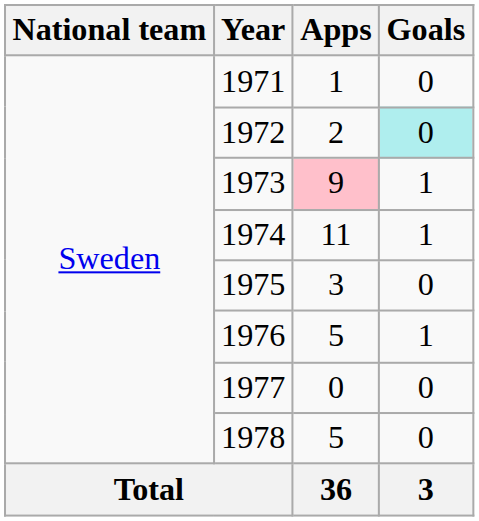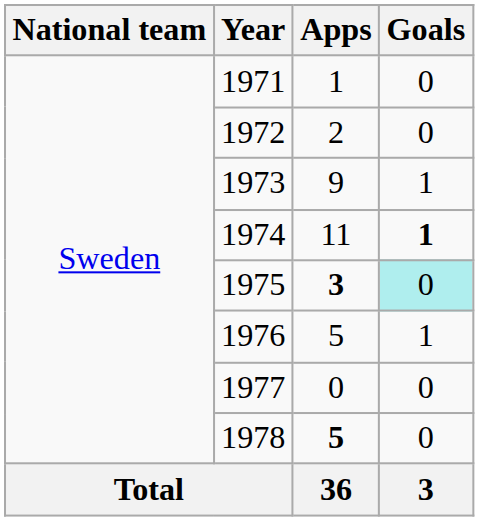1972 | Goals: paleturquoise background -> no background
1973 | Apps: pink background -> no background
1974 | Goals: normal -> bold
1975 | Apps: normal -> bold
1975 | Goals: no background -> paleturquoise background
1978 | Apps: normal -> bold
